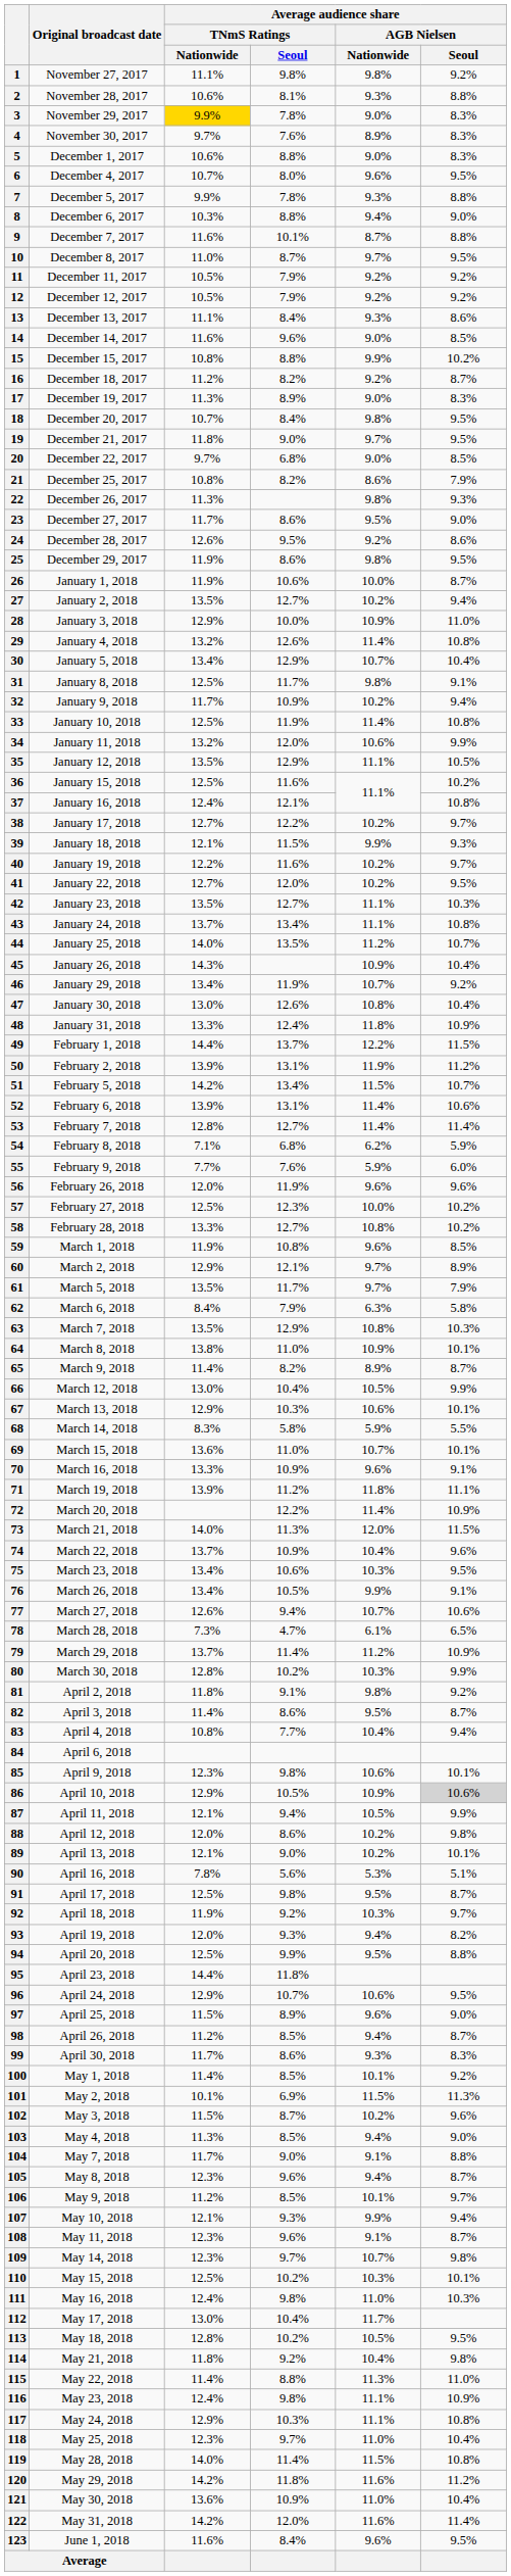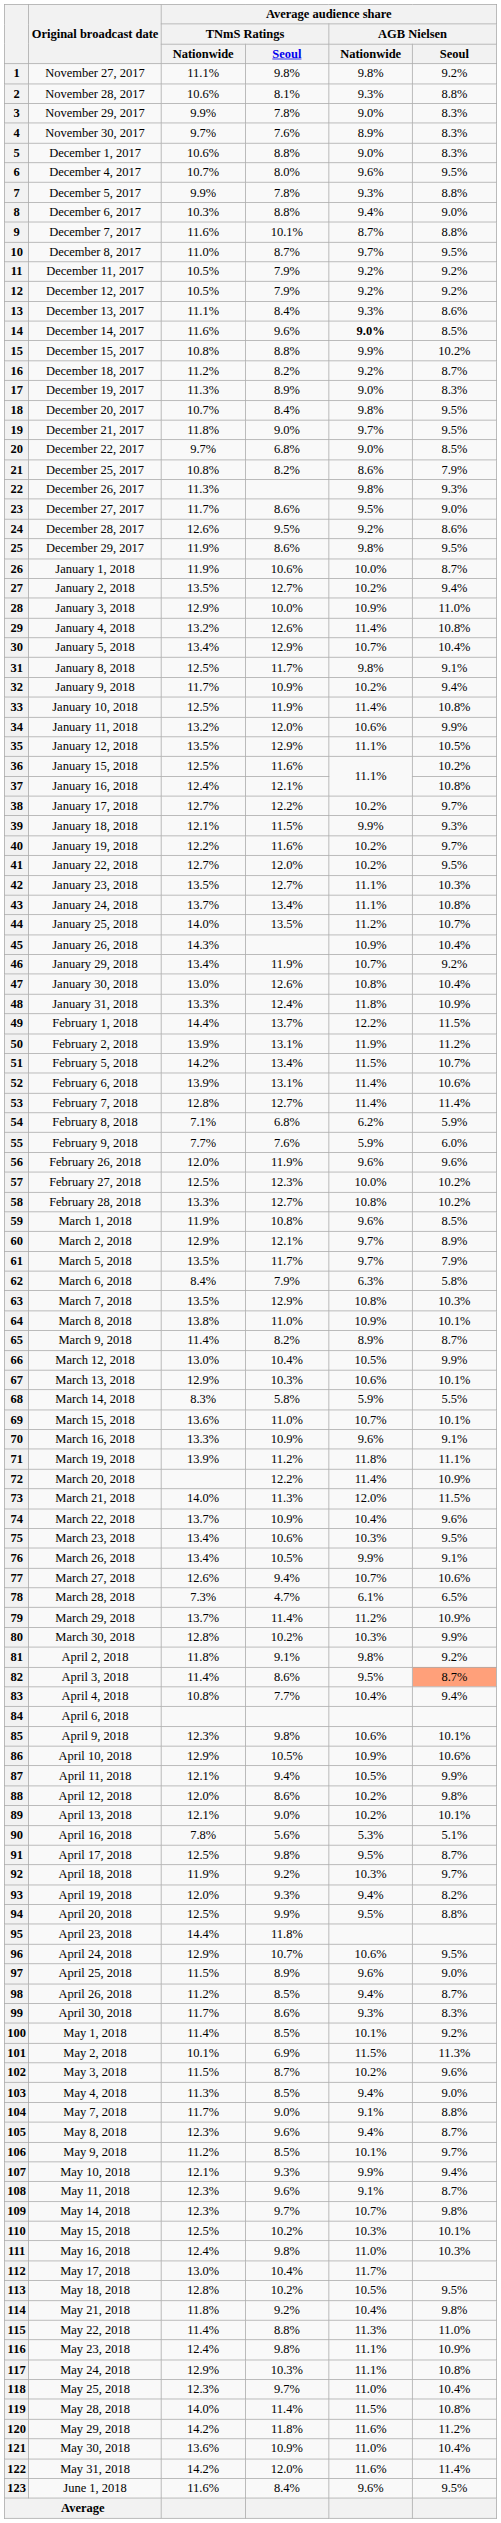3 | Average audience share / TNmS Ratings / Nationwide: gold background -> no background
14 | Average audience share / AGB Nielsen / Nationwide: normal -> bold
82 | Average audience share / AGB Nielsen / Seoul: no background -> lightsalmon background
86 | Average audience share / AGB Nielsen / Seoul: lightgrey background -> no background
